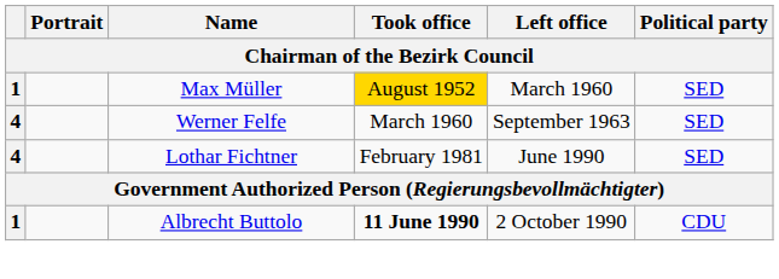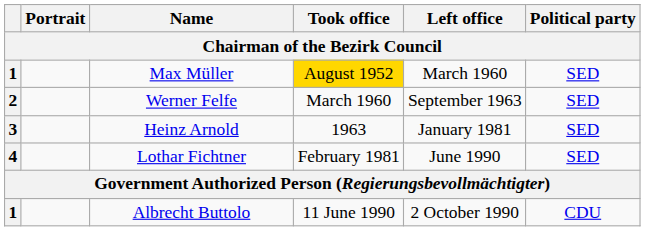Werner Felfe | column 1: 4 -> 2
+ row: 3 | Heinz Arnold | 1963 | January 1981 | SED
Albrecht Buttolo | Took office: bold -> normal
